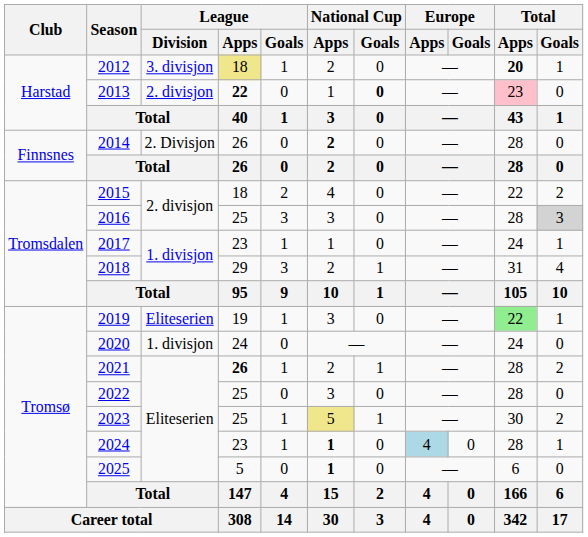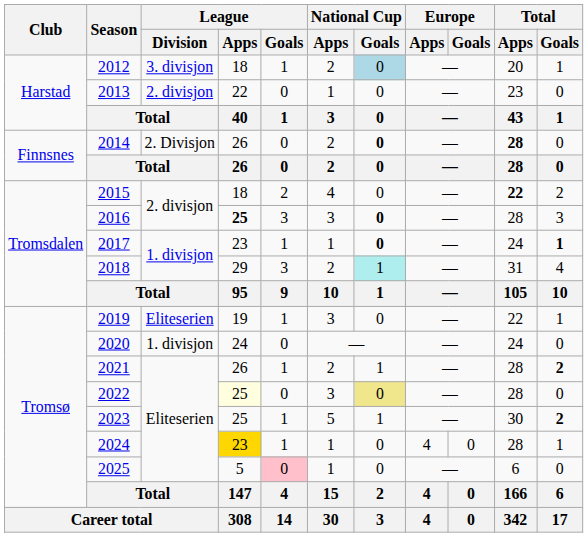2012 | League / Apps: khaki background -> no background
2012 | National Cup / Goals: no background -> lightblue background
2012 | Total / Apps: bold -> normal
2013 | League / Apps: bold -> normal
2013 | National Cup / Goals: bold -> normal
2013 | Total / Apps: pink background -> no background
2014 | National Cup / Apps: bold -> normal
2014 | National Cup / Goals: normal -> bold
2014 | Total / Apps: normal -> bold
2015 | Total / Apps: normal -> bold
2016 | League / Apps: normal -> bold
2016 | National Cup / Goals: normal -> bold
2016 | Total / Goals: lightgrey background -> no background
2017 | National Cup / Goals: normal -> bold
2017 | Total / Goals: normal -> bold
2018 | National Cup / Goals: no background -> paleturquoise background
2019 | Total / Apps: lightgreen background -> no background
2021 | League / Apps: bold -> normal
2021 | Total / Goals: normal -> bold
2022 | League / Apps: no background -> lightyellow background
2022 | National Cup / Goals: no background -> khaki background
2023 | National Cup / Apps: khaki background -> no background
2023 | Total / Goals: normal -> bold
2024 | League / Apps: no background -> gold background
2024 | National Cup / Apps: bold -> normal
2024 | Europe / Apps: lightblue background -> no background
2025 | League / Goals: no background -> pink background
2025 | National Cup / Apps: bold -> normal
